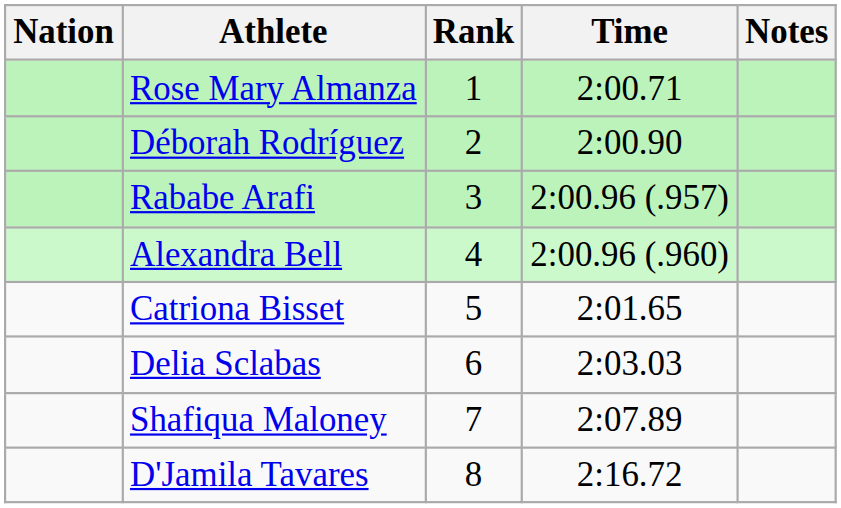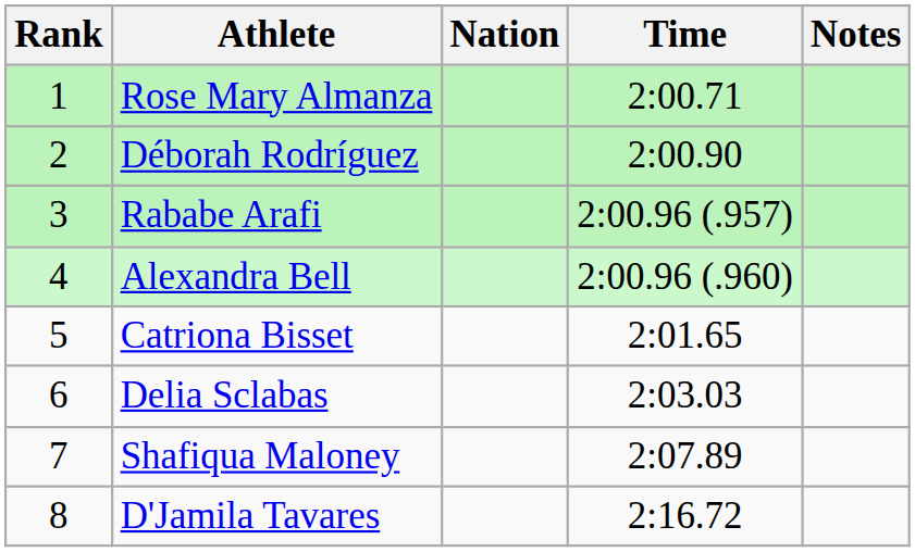columns swapped: Rank <-> Nation
